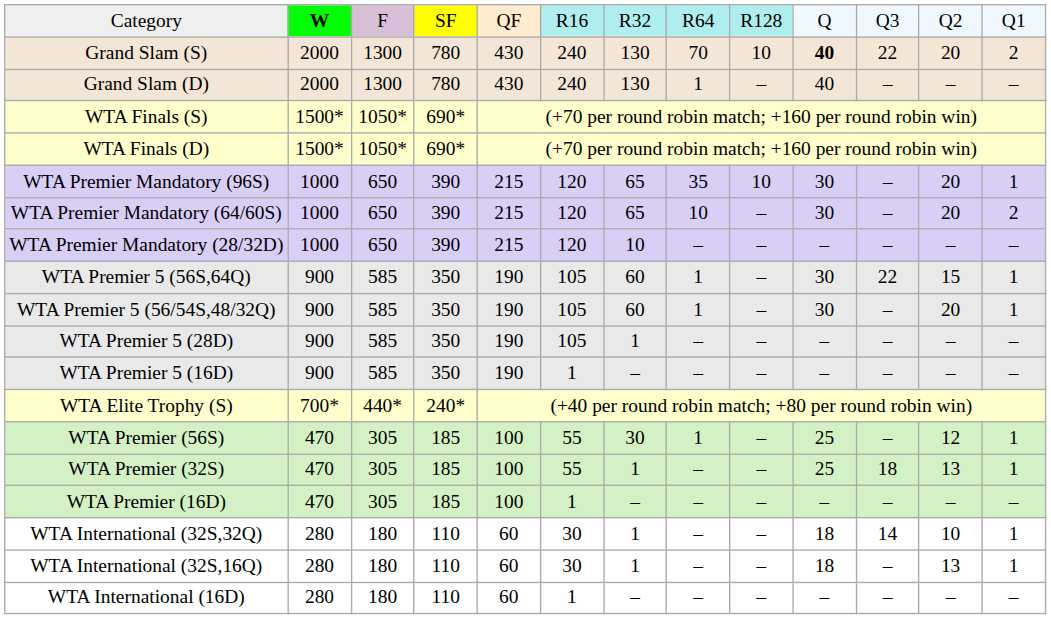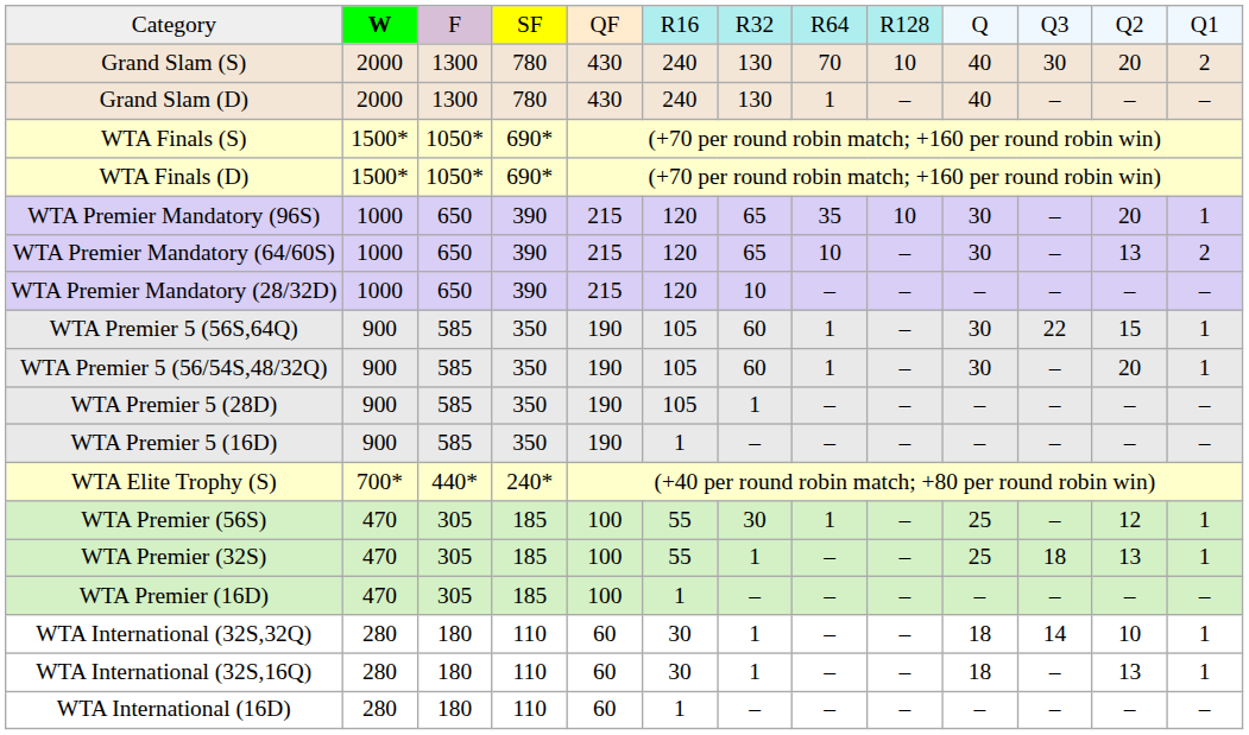Grand Slam (S) | column 10: bold -> normal
Grand Slam (S) | column 11: 22 -> 30
WTA Premier Mandatory (64/60S) | column 12: 20 -> 13
